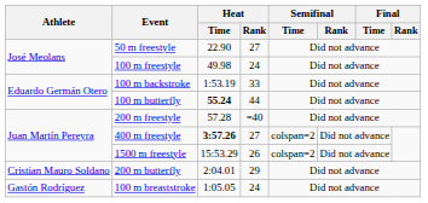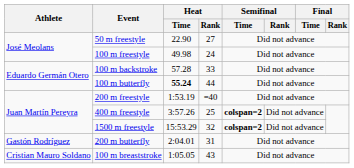100 m backstroke | Heat / Time: 1:53.19 -> 57.28
200 m freestyle | Heat / Time: 57.28 -> 1:53.19
400 m freestyle | Heat / Time: bold -> normal
400 m freestyle | Heat / Rank: 27 -> 25
400 m freestyle | Semifinal / Time: normal -> bold
1500 m freestyle | Heat / Rank: 26 -> 32
1500 m freestyle | Semifinal / Time: normal -> bold
200 m butterfly | Athlete: Cristian Mauro Soldano -> Gastón Rodríguez
200 m butterfly | Heat / Rank: 29 -> 31
100 m breaststroke | Athlete: Gastón Rodríguez -> Cristian Mauro Soldano
100 m breaststroke | Heat / Rank: 24 -> 43
